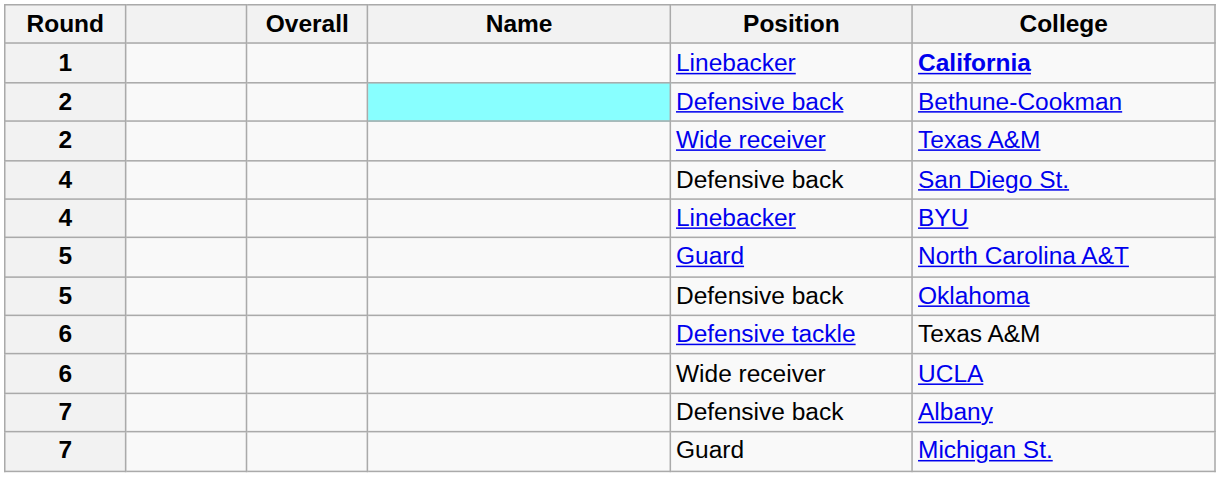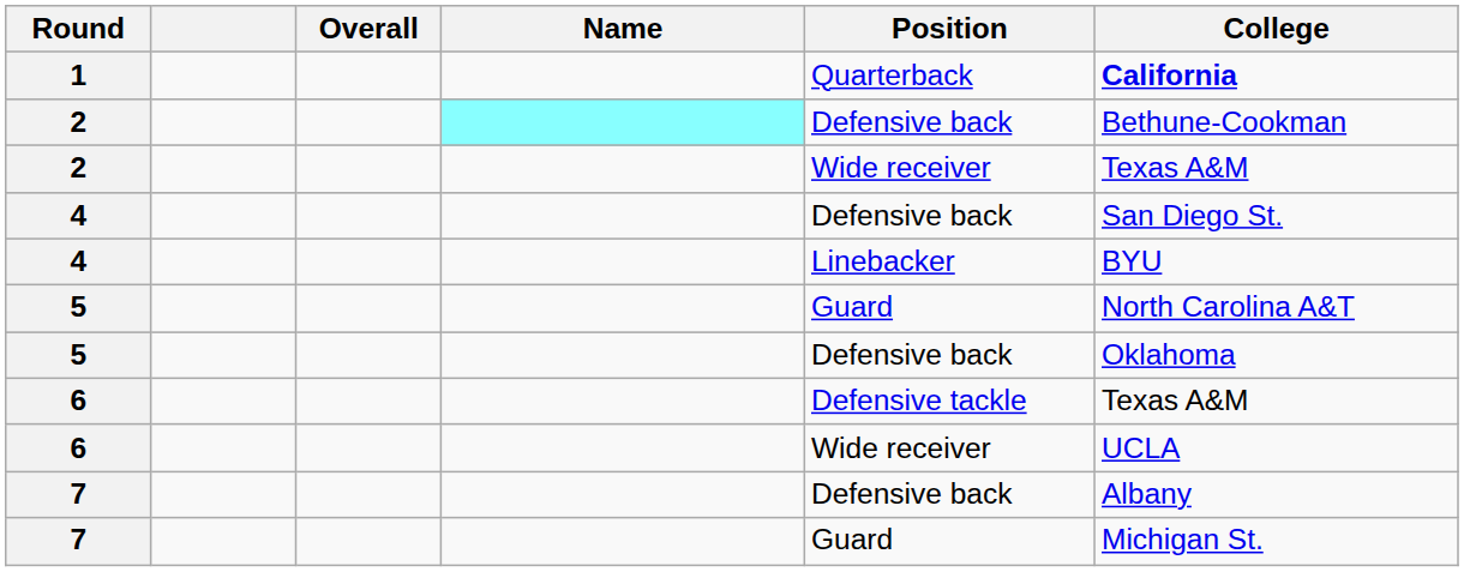1 | Position: Linebacker -> Quarterback
